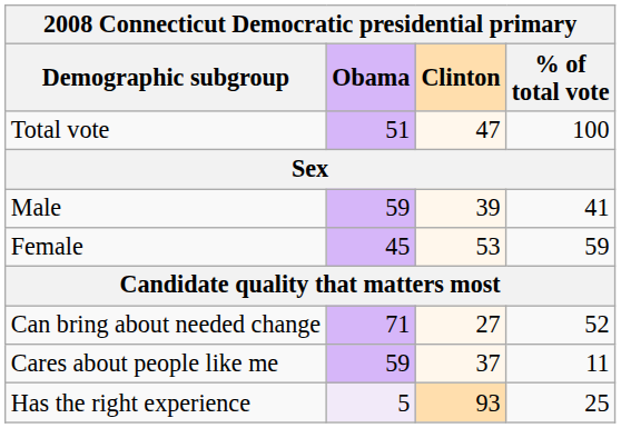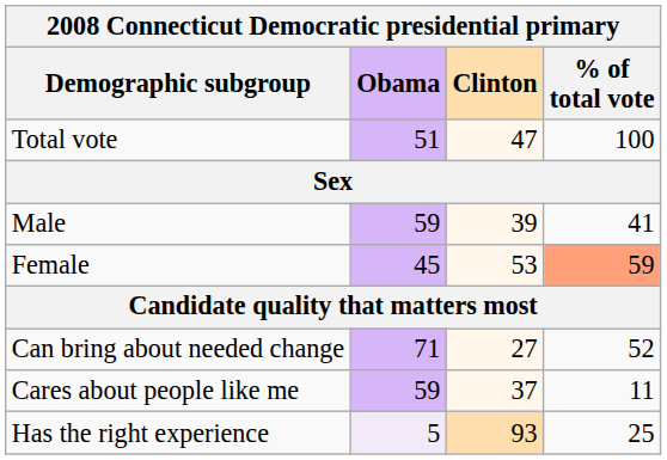Female | % of total vote: no background -> lightsalmon background
